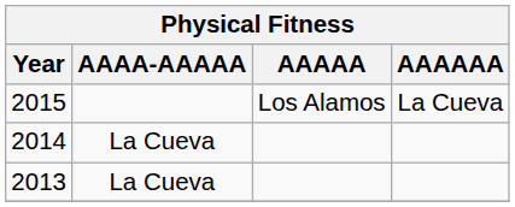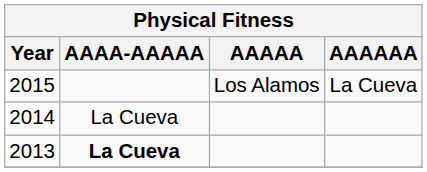2013 | AAAA-AAAAA: normal -> bold
